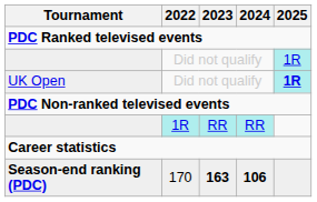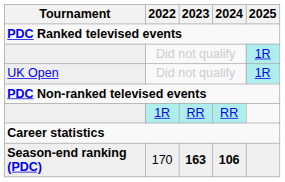UK Open | 2025: bold -> normal
